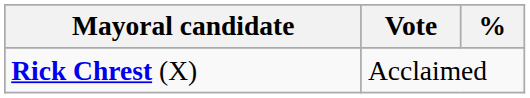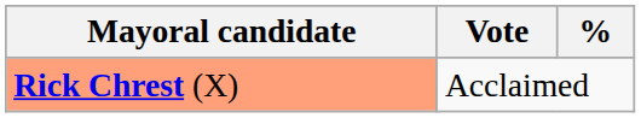Rick Chrest (X) | Mayoral candidate: no background -> lightsalmon background
